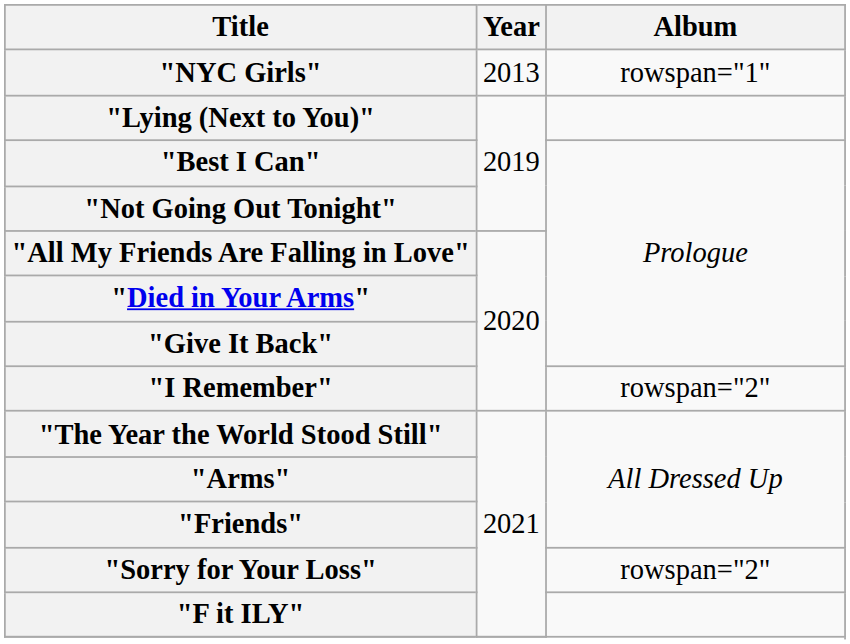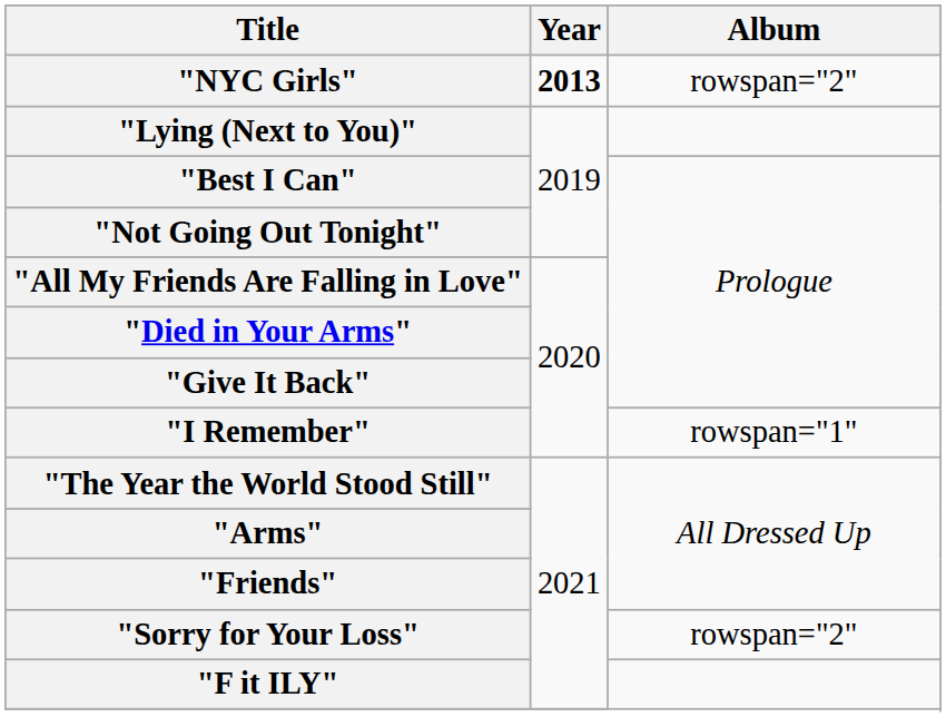"NYC Girls" | Year: normal -> bold
"NYC Girls" | Album: rowspan="1" -> rowspan="2"
"I Remember" | Album: rowspan="2" -> rowspan="1"
